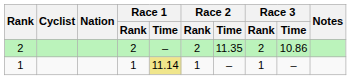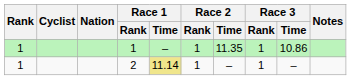row 3 | Rank: 2 -> 1
row 3 | Race 1 / Rank: 2 -> 1
row 3 | Race 2 / Rank: 2 -> 1
row 3 | Race 3 / Rank: 2 -> 1
row 4 | Race 1 / Rank: 1 -> 2
